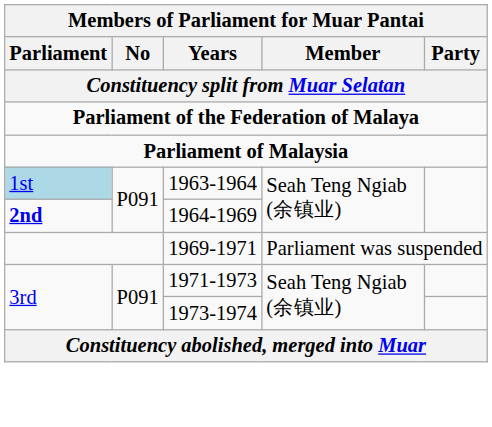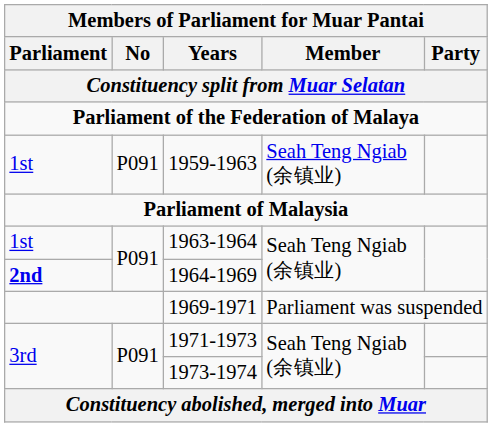+ row: 1st | P091 | 1959-1963 | Seah Teng Ngiab (余镇业)
1963-1964 | Parliament: lightblue background -> no background
